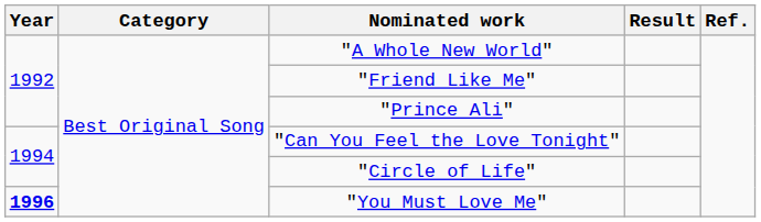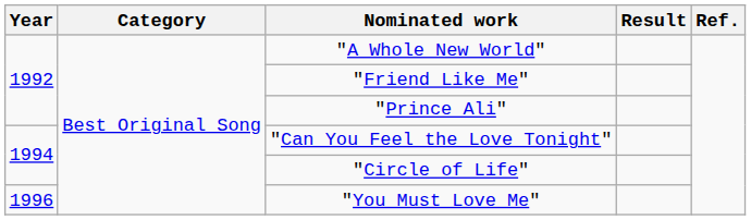"You Must Love Me" | Year: bold -> normal
